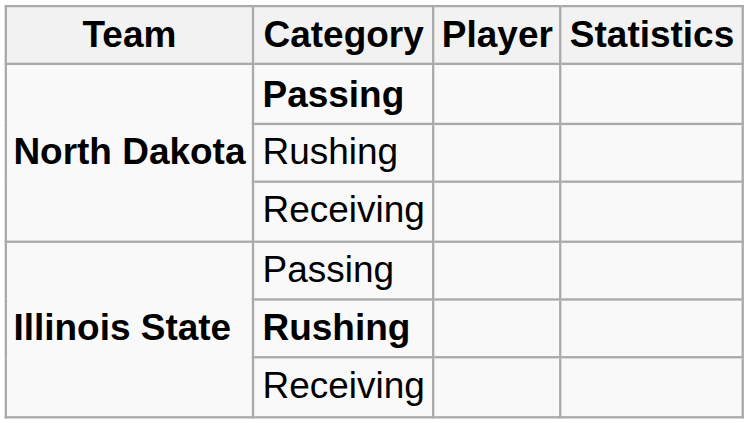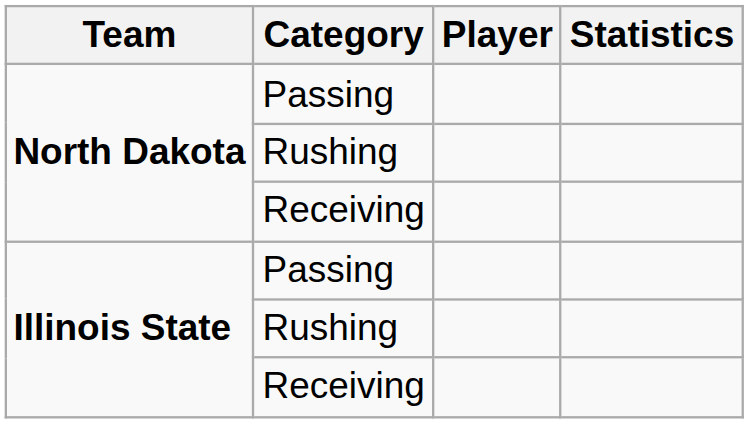North Dakota / Passing | Category: bold -> normal
Illinois State / Rushing | Category: bold -> normal
